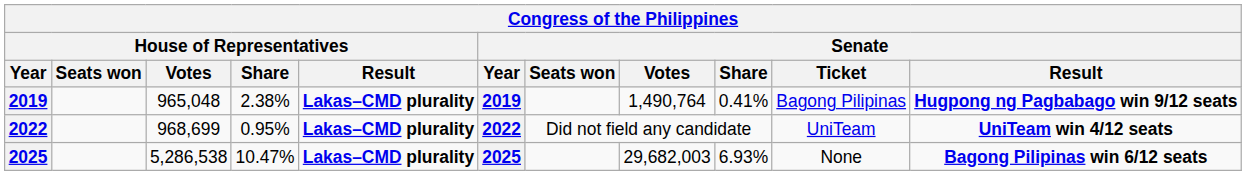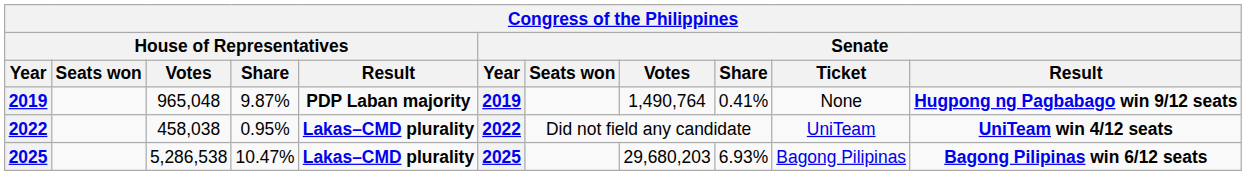row 4 | House of Representatives / Share: 2.38% -> 9.87%
row 4 | House of Representatives / Result: Lakas–CMD plurality -> PDP Laban majority
row 4 | Senate / Ticket: Bagong Pilipinas -> None
row 5 | House of Representatives / Votes: 968,699 -> 458,038
row 6 | Senate / Votes: 29,682,003 -> 29,680,203
row 6 | Senate / Ticket: None -> Bagong Pilipinas
